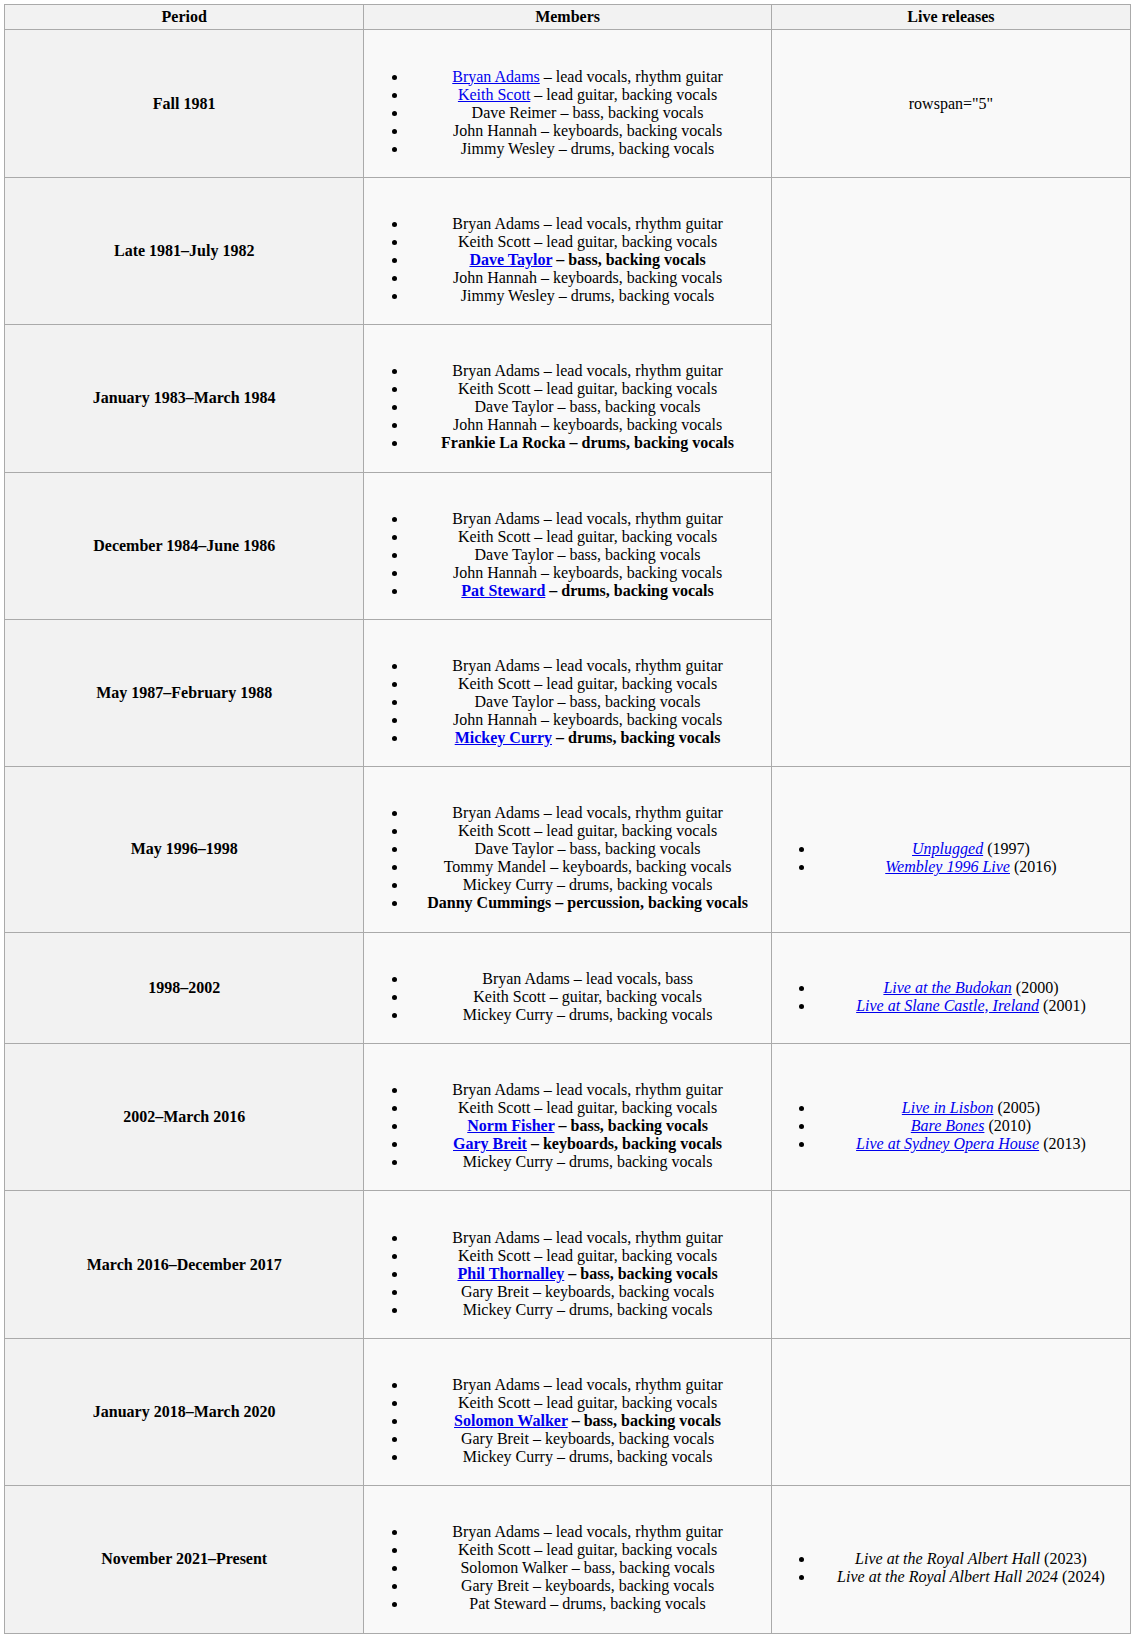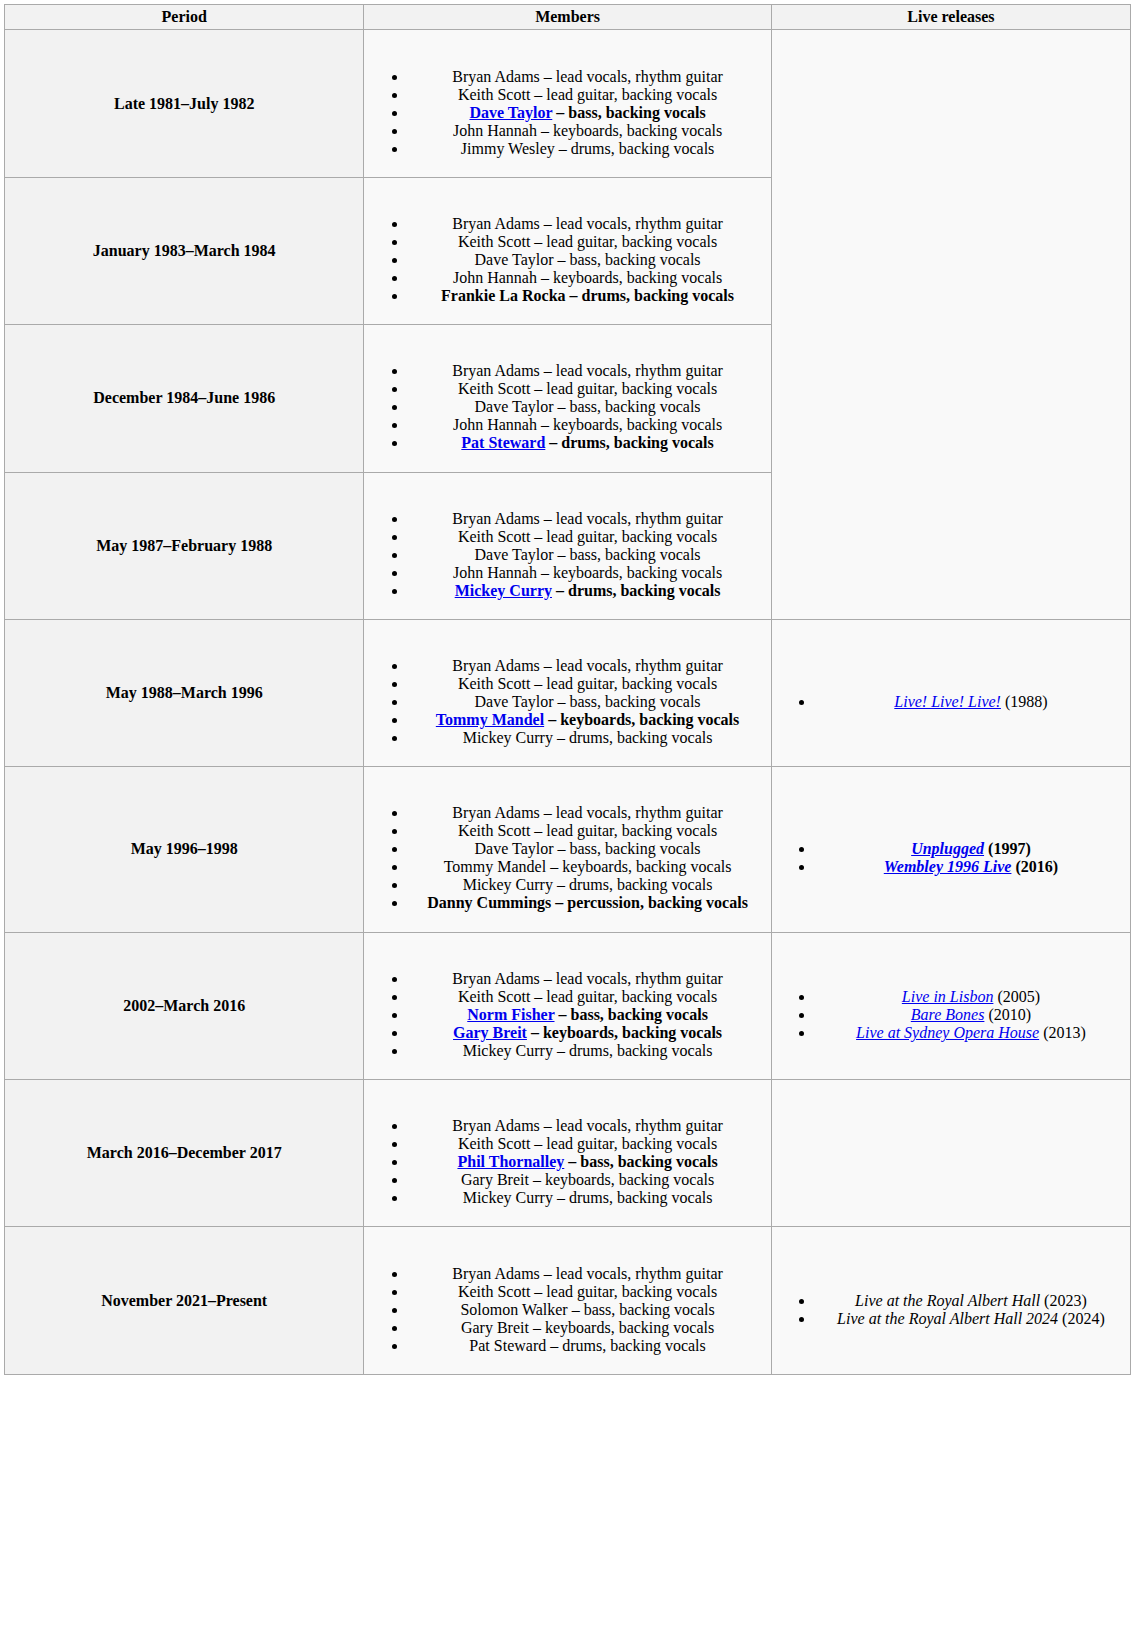- row: Fall 1981 | Bryan Adams – lead vocals, rhythm guitar Keith Scott – lead guitar, backing vocals Dave Reimer – bass, backing vocals John Hannah – keyboards, backing vocals Jimmy Wesley – drums, backing vocals | rowspan="5"
+ row: May 1988–March 1996 | Bryan Adams – lead vocals, rhythm guitar Keith Scott – lead guitar, backing vocals Dave Taylor – bass, backing vocals Tommy Mandel – keyboards, backing vocals Mickey Curry – drums, backing vocals | Live! Live! Live! (1988)
May 1996–1998 | Live releases: normal -> bold
- row: 1998–2002 | Bryan Adams – lead vocals, bass Keith Scott – guitar, backing vocals Mickey Curry – drums, backing vocals | Live at the Budokan (2000) Live at Slane Castle, Ireland (2001)
- row: January 2018–March 2020 | Bryan Adams – lead vocals, rhythm guitar Keith Scott – lead guitar, backing vocals Solomon Walker – bass, backing vocals Gary Breit – keyboards, backing vocals Mickey Curry – drums, backing vocals
